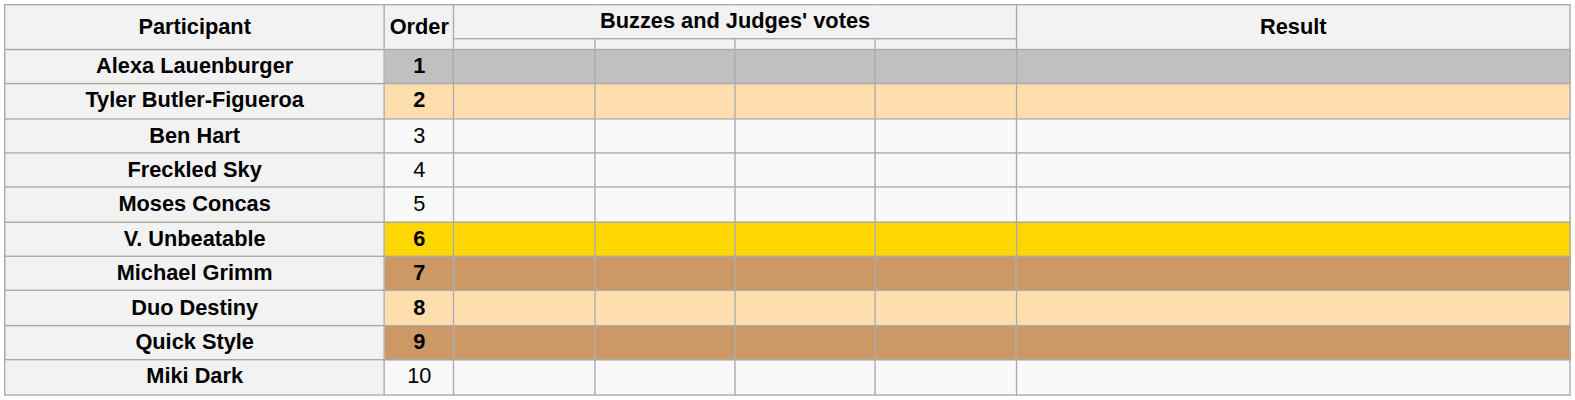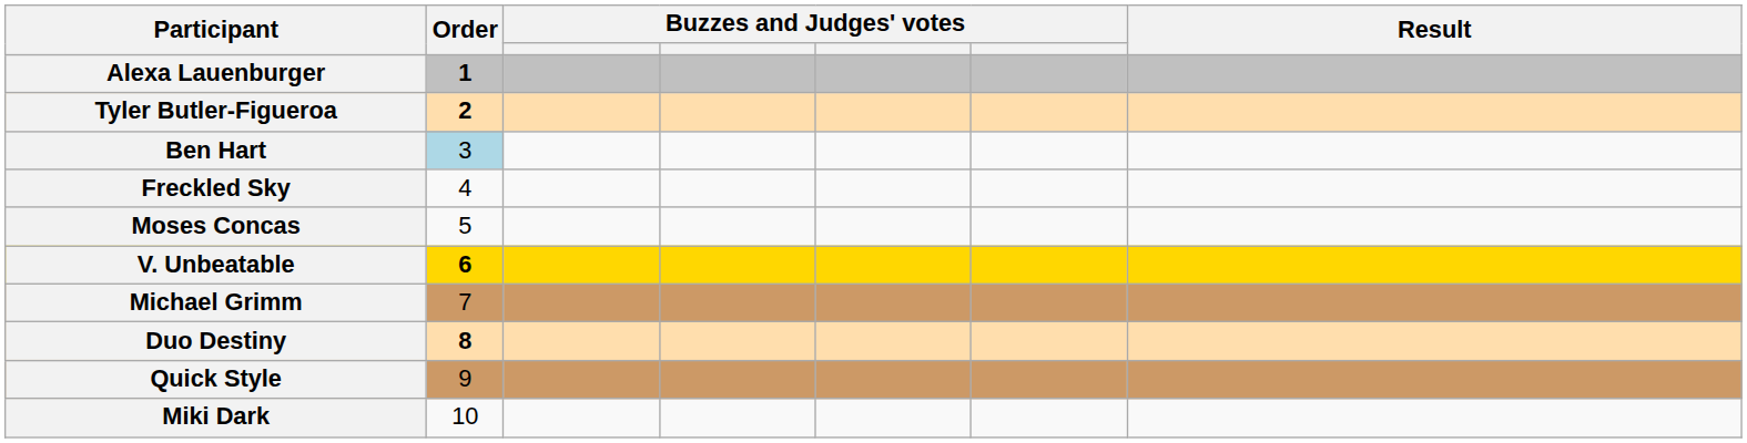Ben Hart | Order: no background -> lightblue background
Michael Grimm | Order: bold -> normal
Quick Style | Order: bold -> normal
